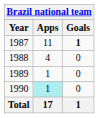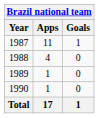1987 | Goals: bold -> normal
1990 | Apps: paleturquoise background -> no background
